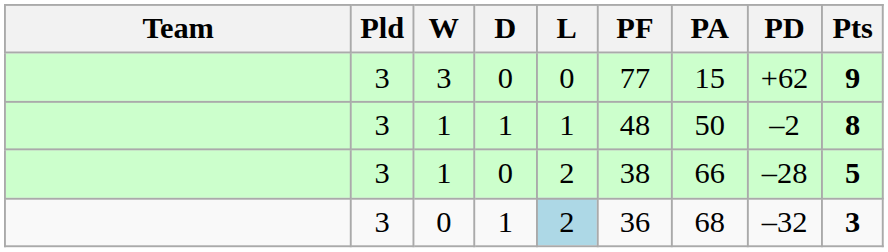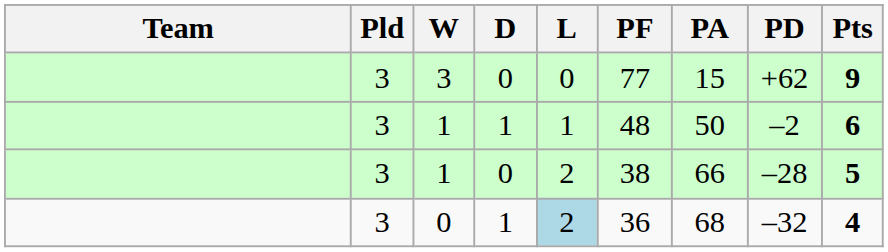row 3 | Pts: 8 -> 6
row 5 | Pts: 3 -> 4
